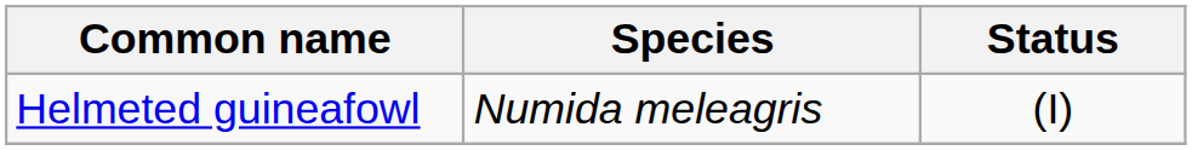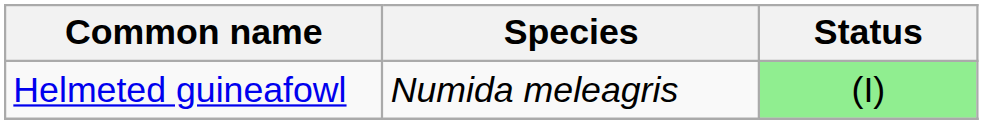Helmeted guineafowl | Status: no background -> lightgreen background
